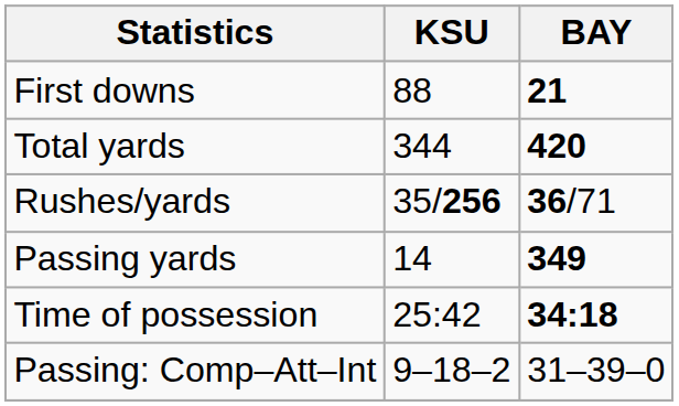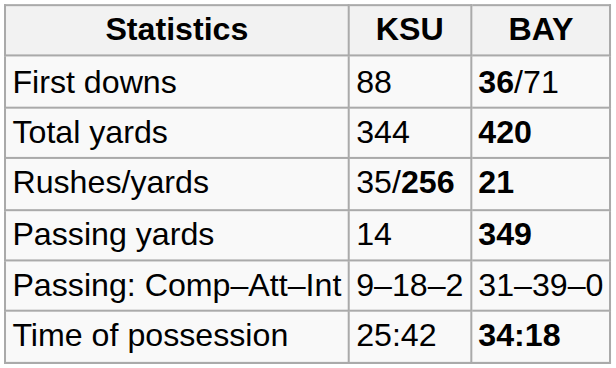First downs | BAY: 21 -> 36/71
Rushes/yards | BAY: 36/71 -> 21
rows swapped: Passing: Comp–Att–Int <-> Time of possession
